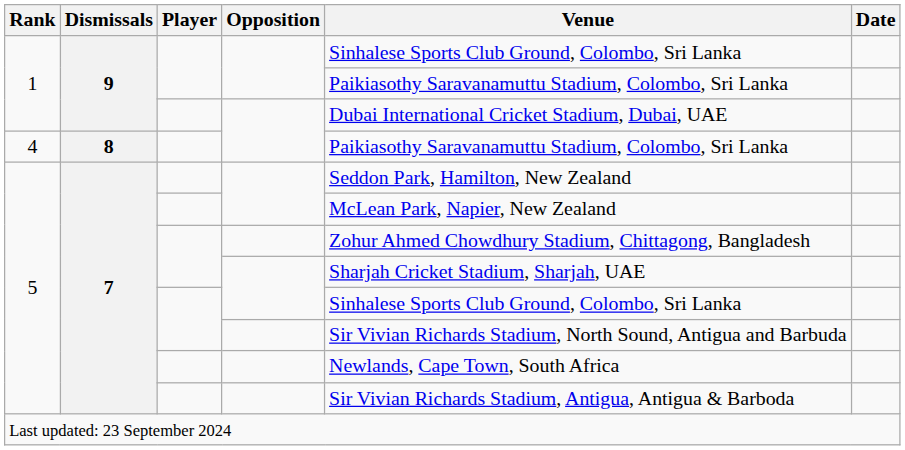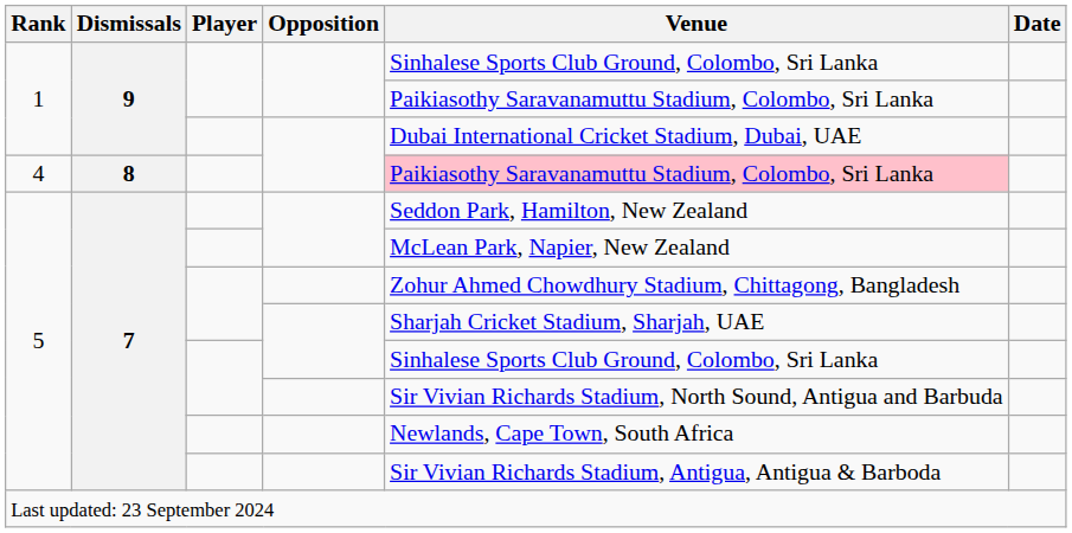4 | Venue: no background -> pink background
